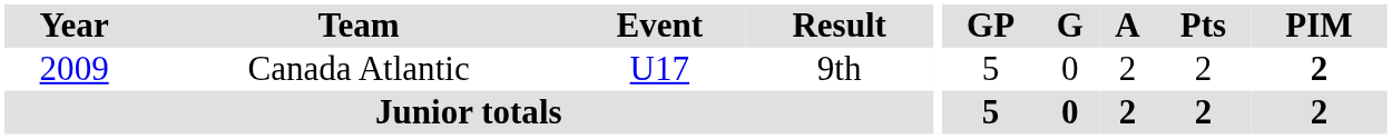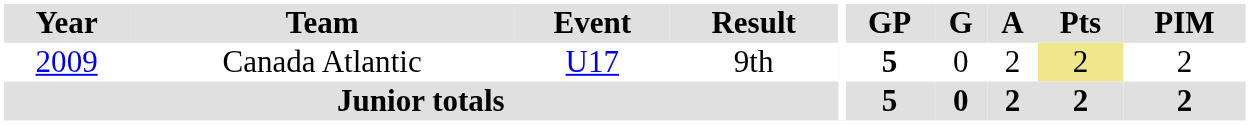Canada Atlantic | GP: normal -> bold
Canada Atlantic | Pts: no background -> khaki background
Canada Atlantic | PIM: bold -> normal
